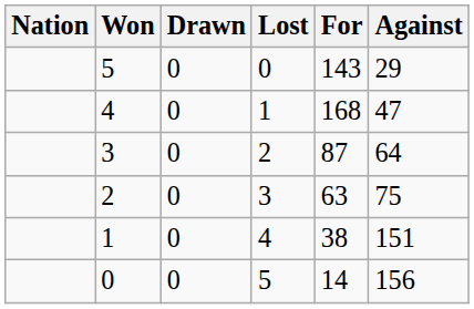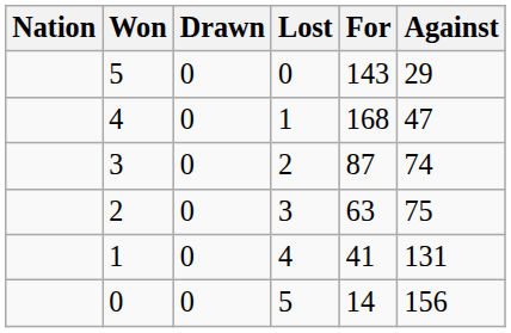row 4 | Against: 64 -> 74
row 6 | For: 38 -> 41
row 6 | Against: 151 -> 131
